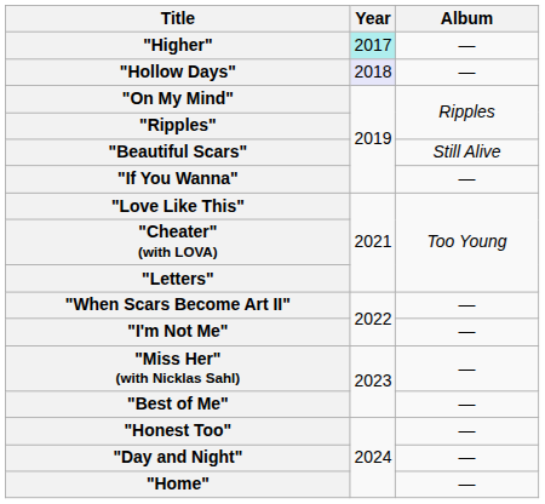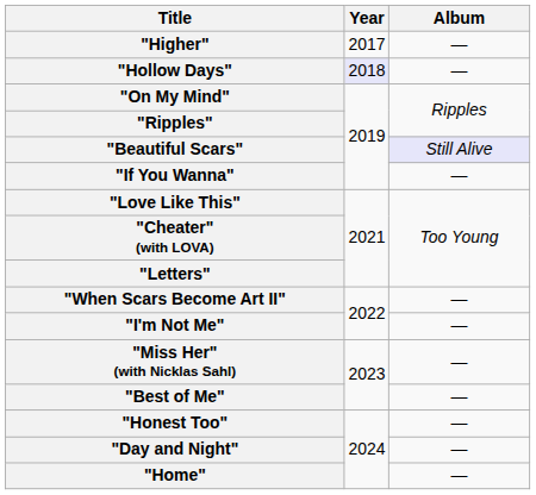"Higher" | Year: paleturquoise background -> no background
"Beautiful Scars" | Album: no background -> lavender background
